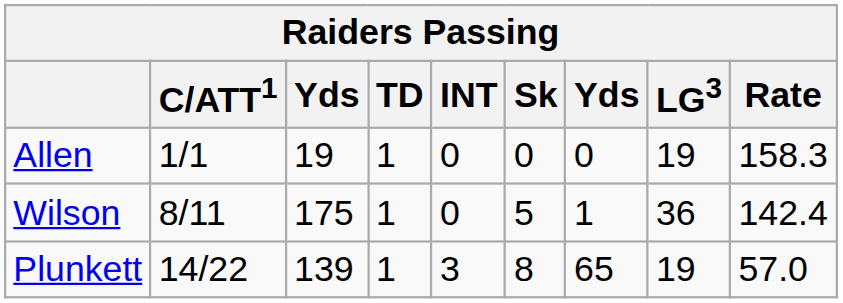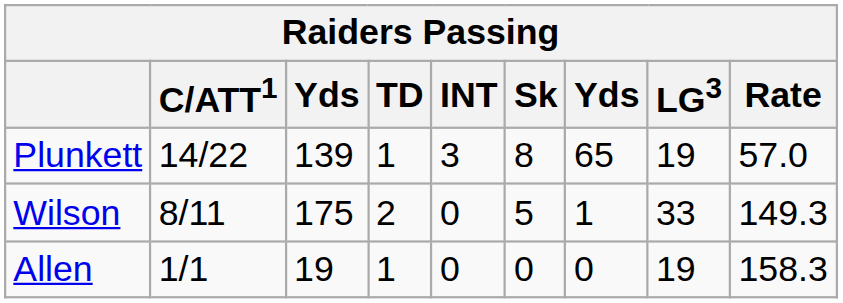rows swapped: Plunkett <-> Allen
Wilson | TD: 1 -> 2
Wilson | LG3: 36 -> 33
Wilson | Rate: 142.4 -> 149.3
